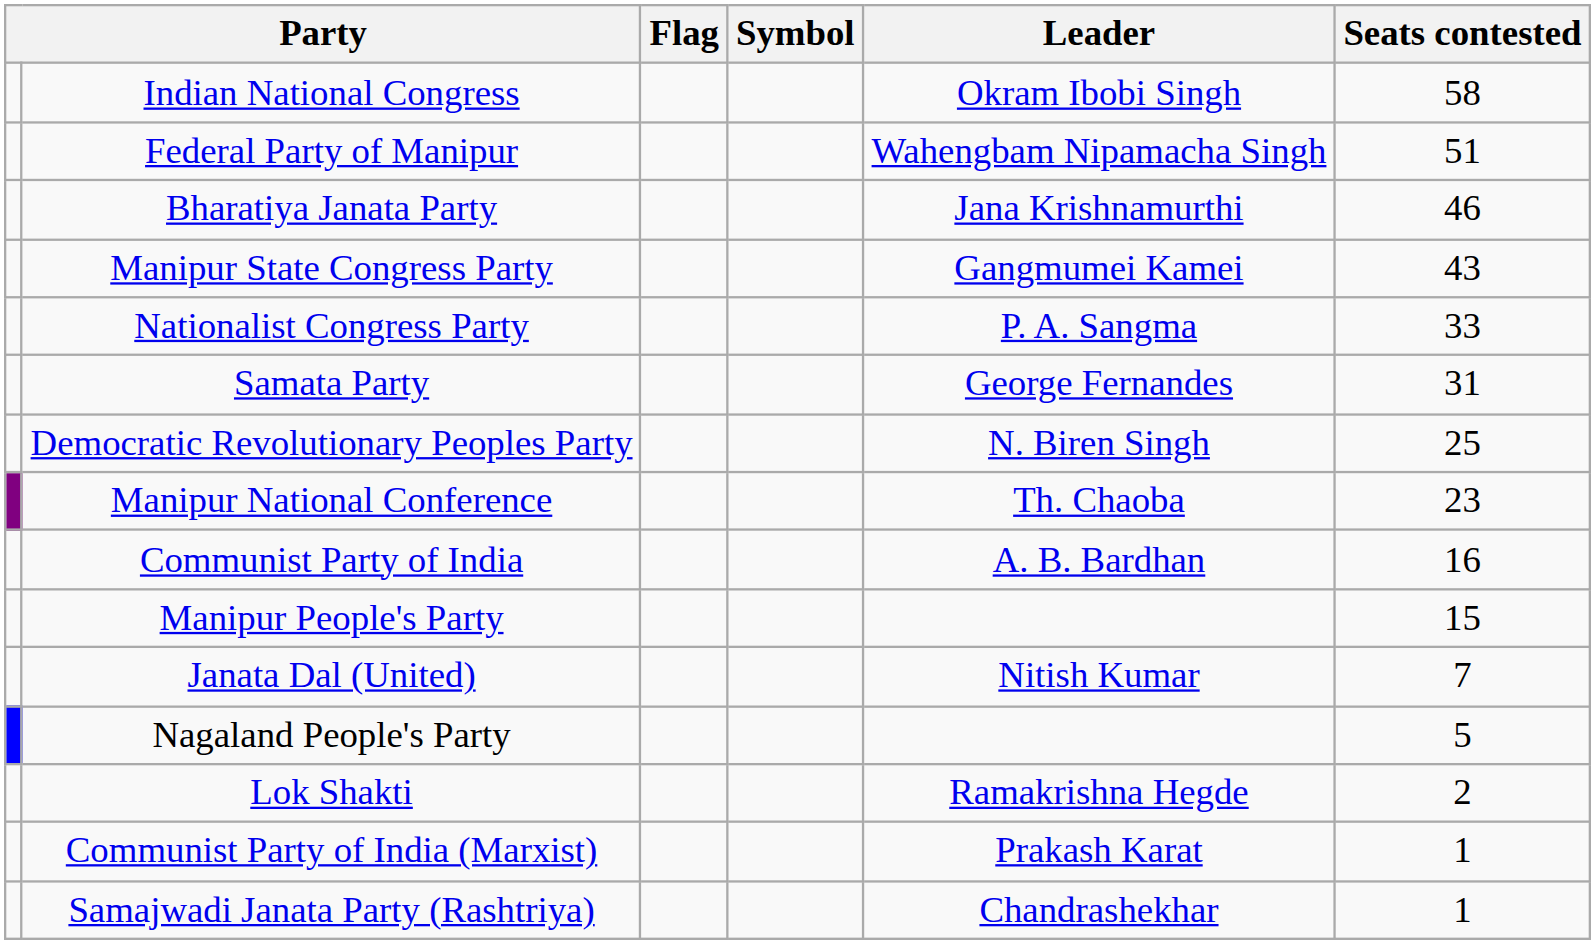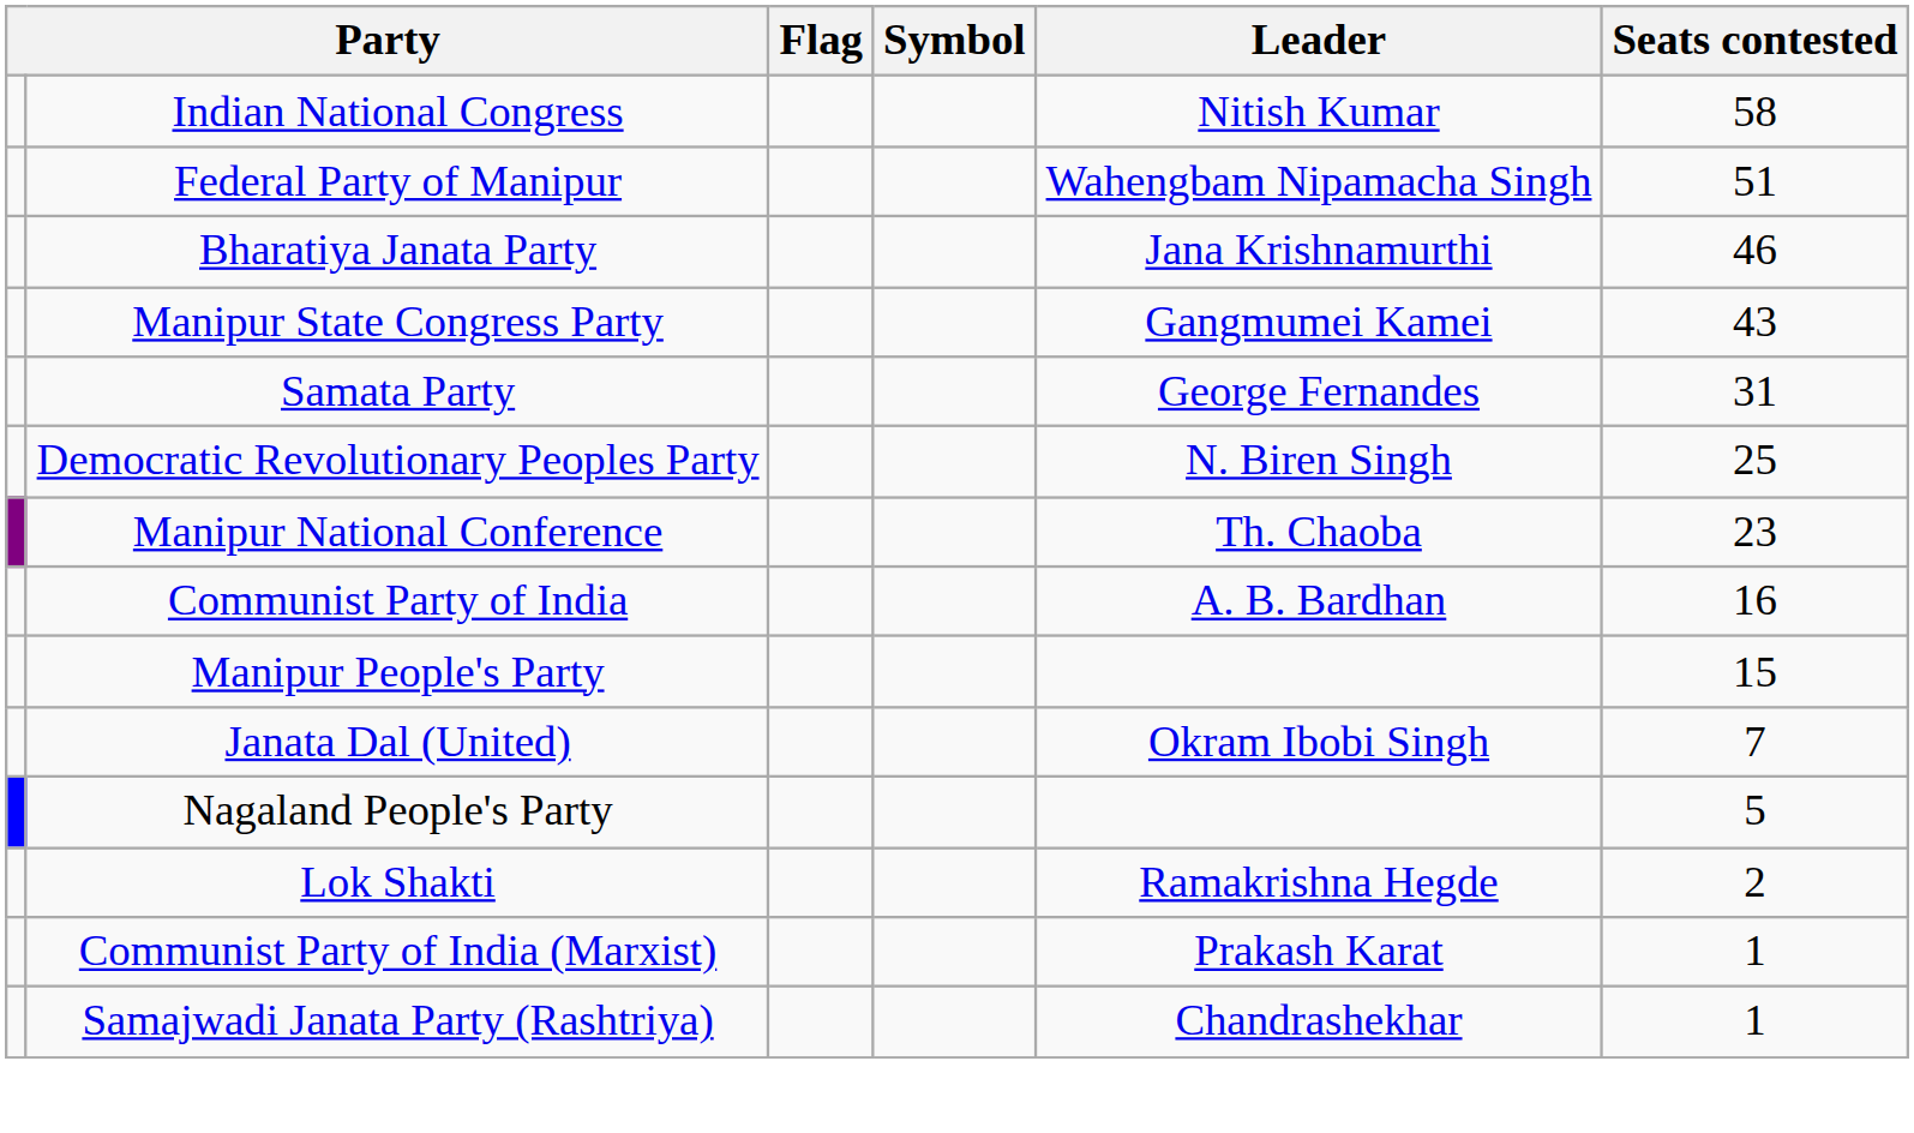Indian National Congress | Leader: Okram Ibobi Singh -> Nitish Kumar
- row: Nationalist Congress Party | P. A. Sangma | 33
Janata Dal (United) | Leader: Nitish Kumar -> Okram Ibobi Singh
